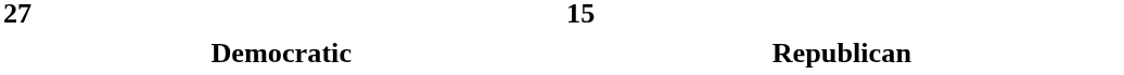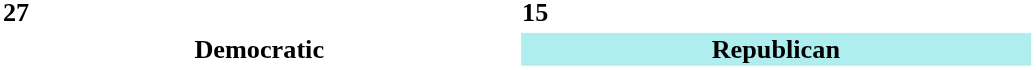Democratic | column 2: no background -> paleturquoise background
